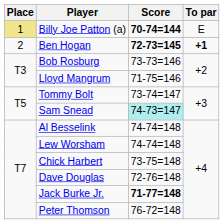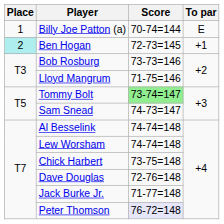Billy Joe Patton (a) | Place: khaki background -> no background
Billy Joe Patton (a) | Score: bold -> normal
Ben Hogan | Place: no background -> paleturquoise background
Ben Hogan | Score: bold -> normal
Ben Hogan | To par: bold -> normal
Tommy Bolt | Score: no background -> lightgreen background
Sam Snead | Score: paleturquoise background -> no background
Jack Burke Jr. | Score: bold -> normal
Peter Thomson | Score: no background -> lavender background
